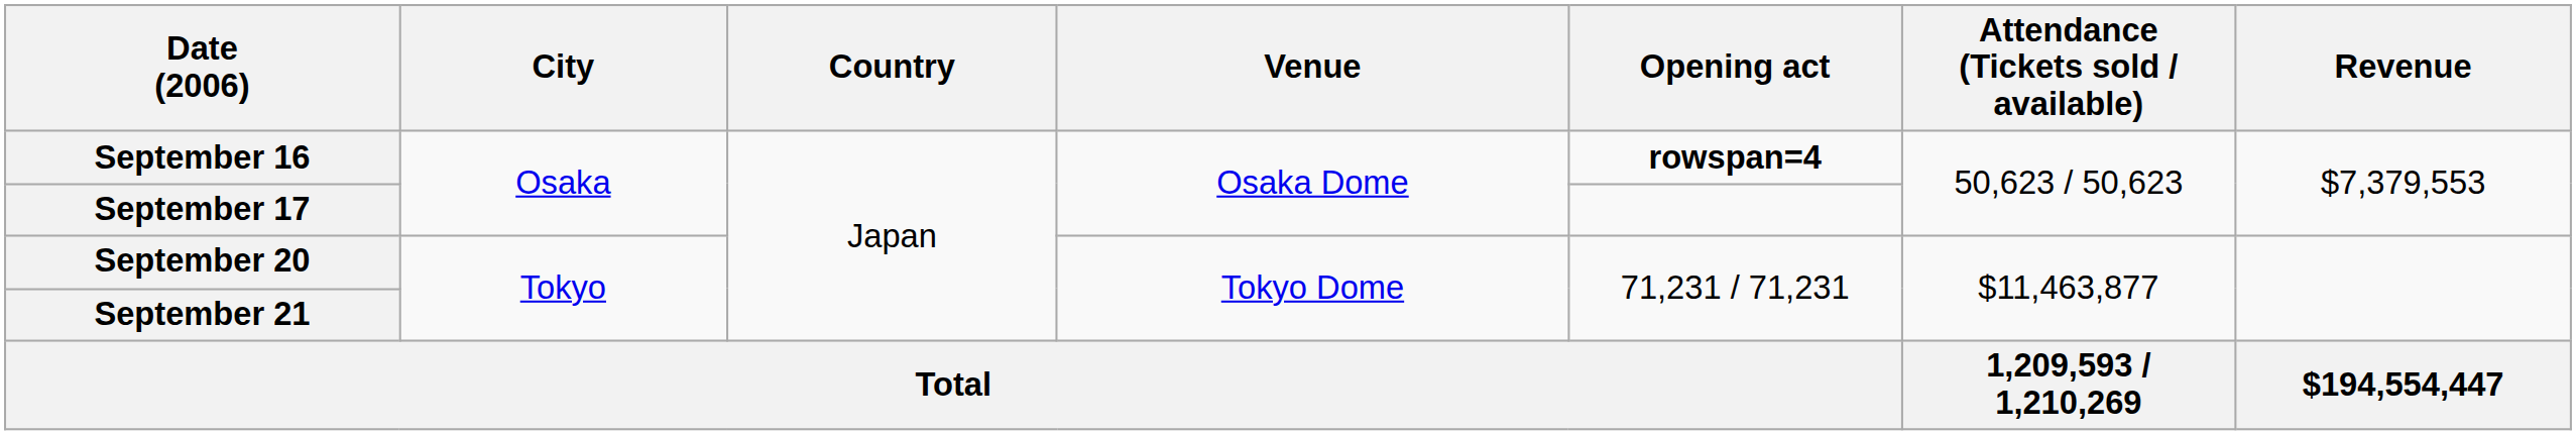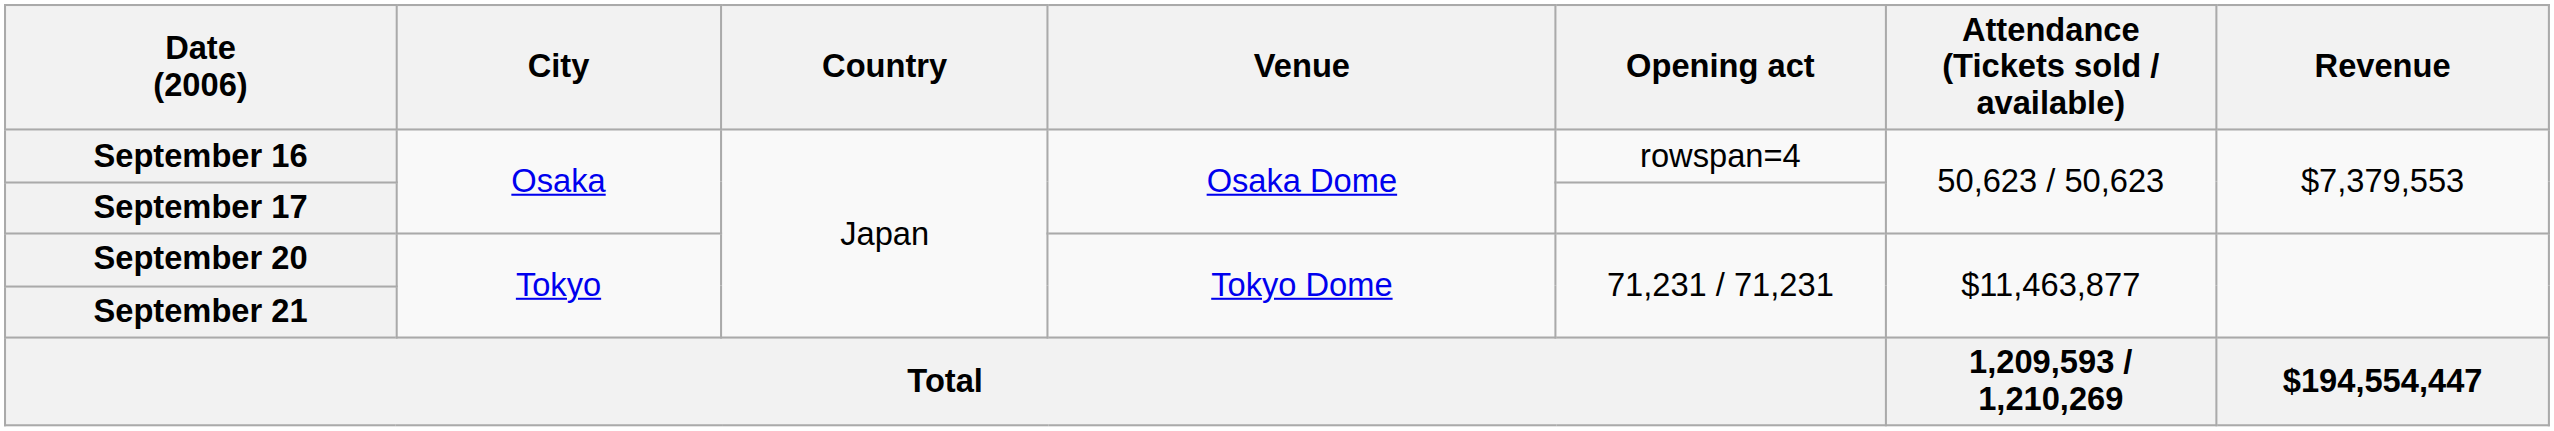September 16 | Opening act: bold -> normal
